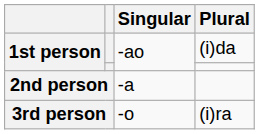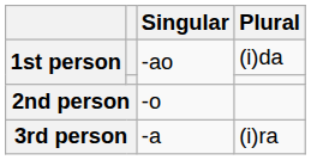2nd person | Singular: -a -> -o
3rd person | Singular: -o -> -a
